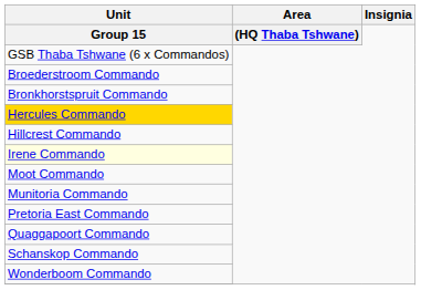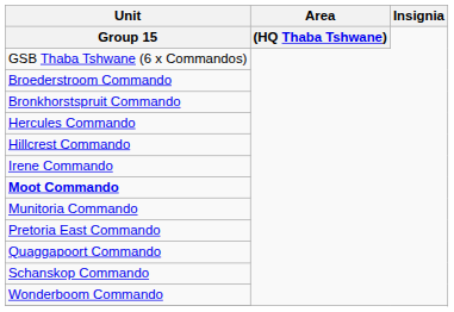Hercules Commando | Unit / Group 15: gold background -> no background
Irene Commando | Unit / Group 15: lightyellow background -> no background
Moot Commando | Unit / Group 15: normal -> bold
